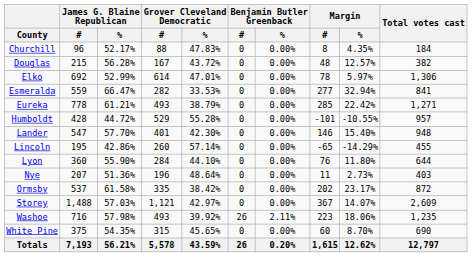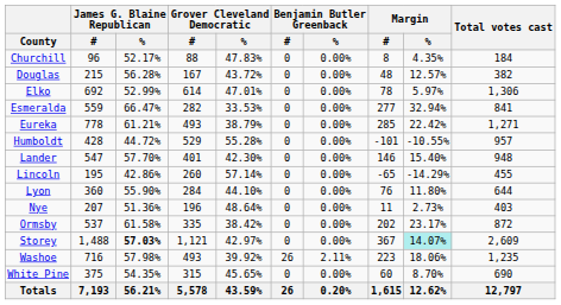Storey | James G. Blaine Republican / %: normal -> bold
Storey | Margin / %: no background -> paleturquoise background
